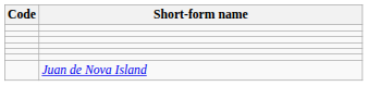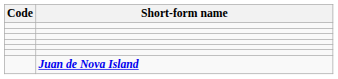row 8 | Short-form name: normal -> bold
